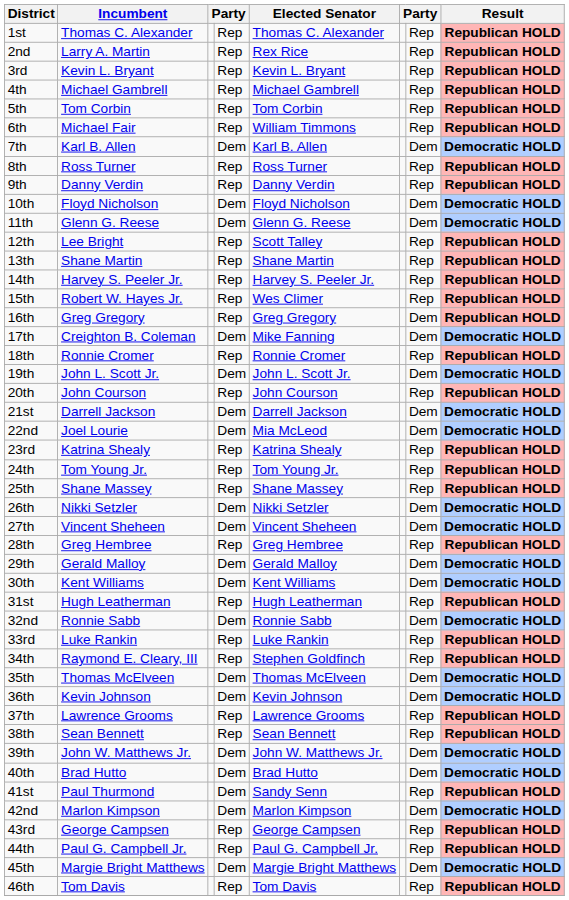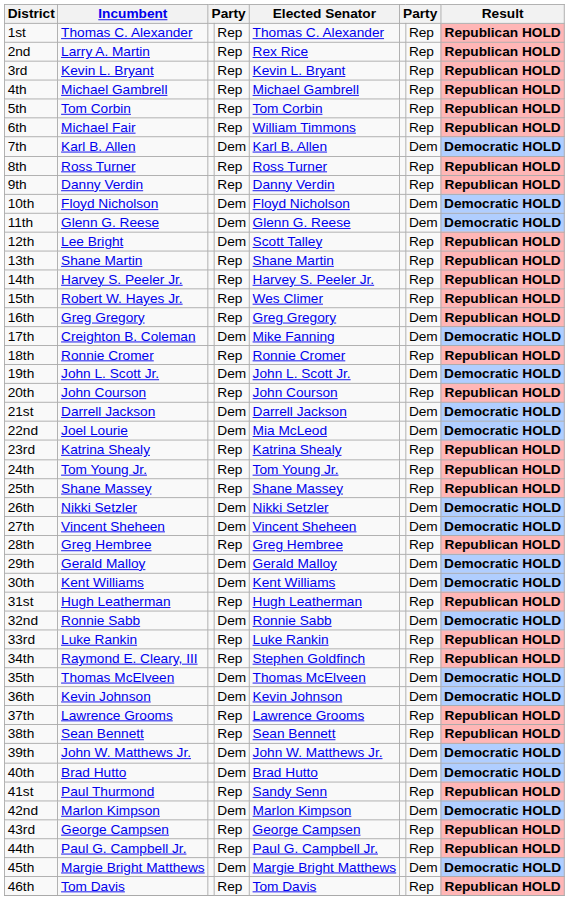12th | column 4: Rep -> Dem
41st | column 4: Dem -> Rep
